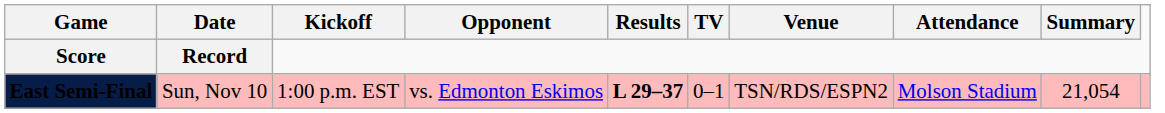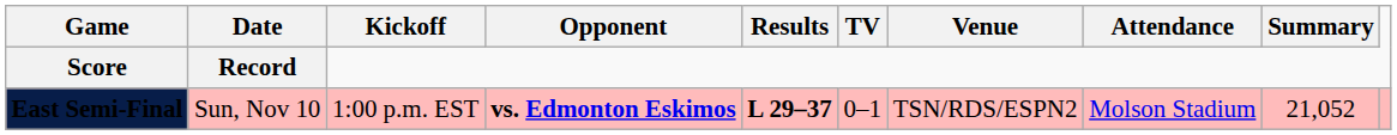East Semi-Final | Opponent: normal -> bold
East Semi-Final | Summary: 21,054 -> 21,052
